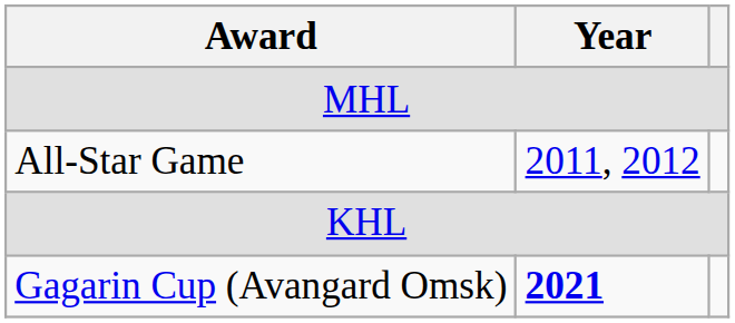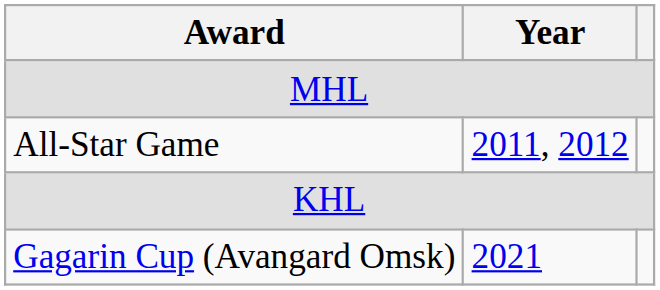Gagarin Cup (Avangard Omsk) | Year: bold -> normal
